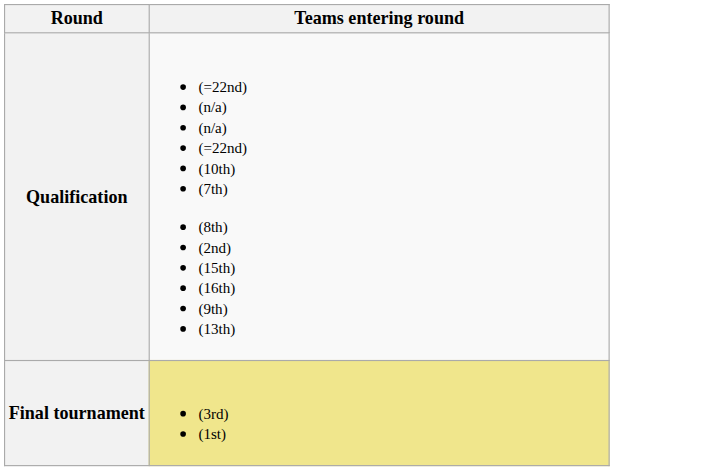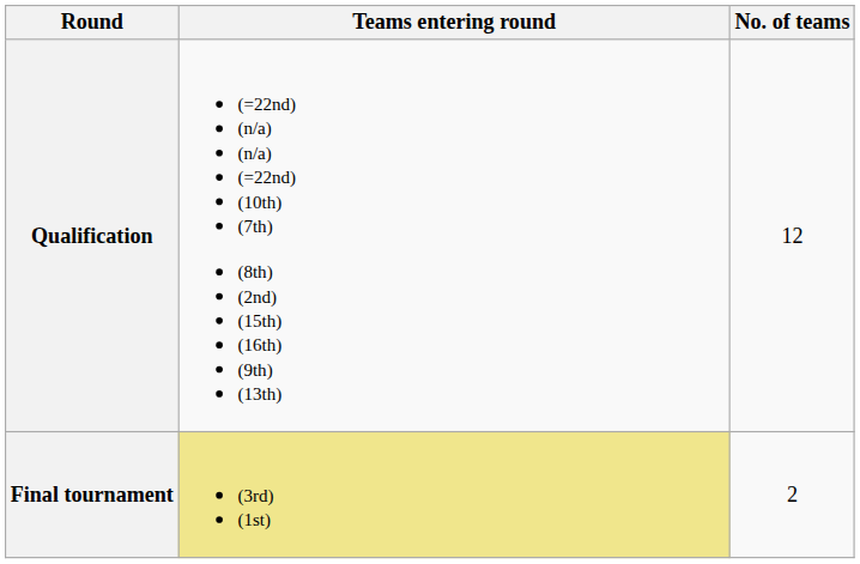+ column: No. of teams | 12 | 2
